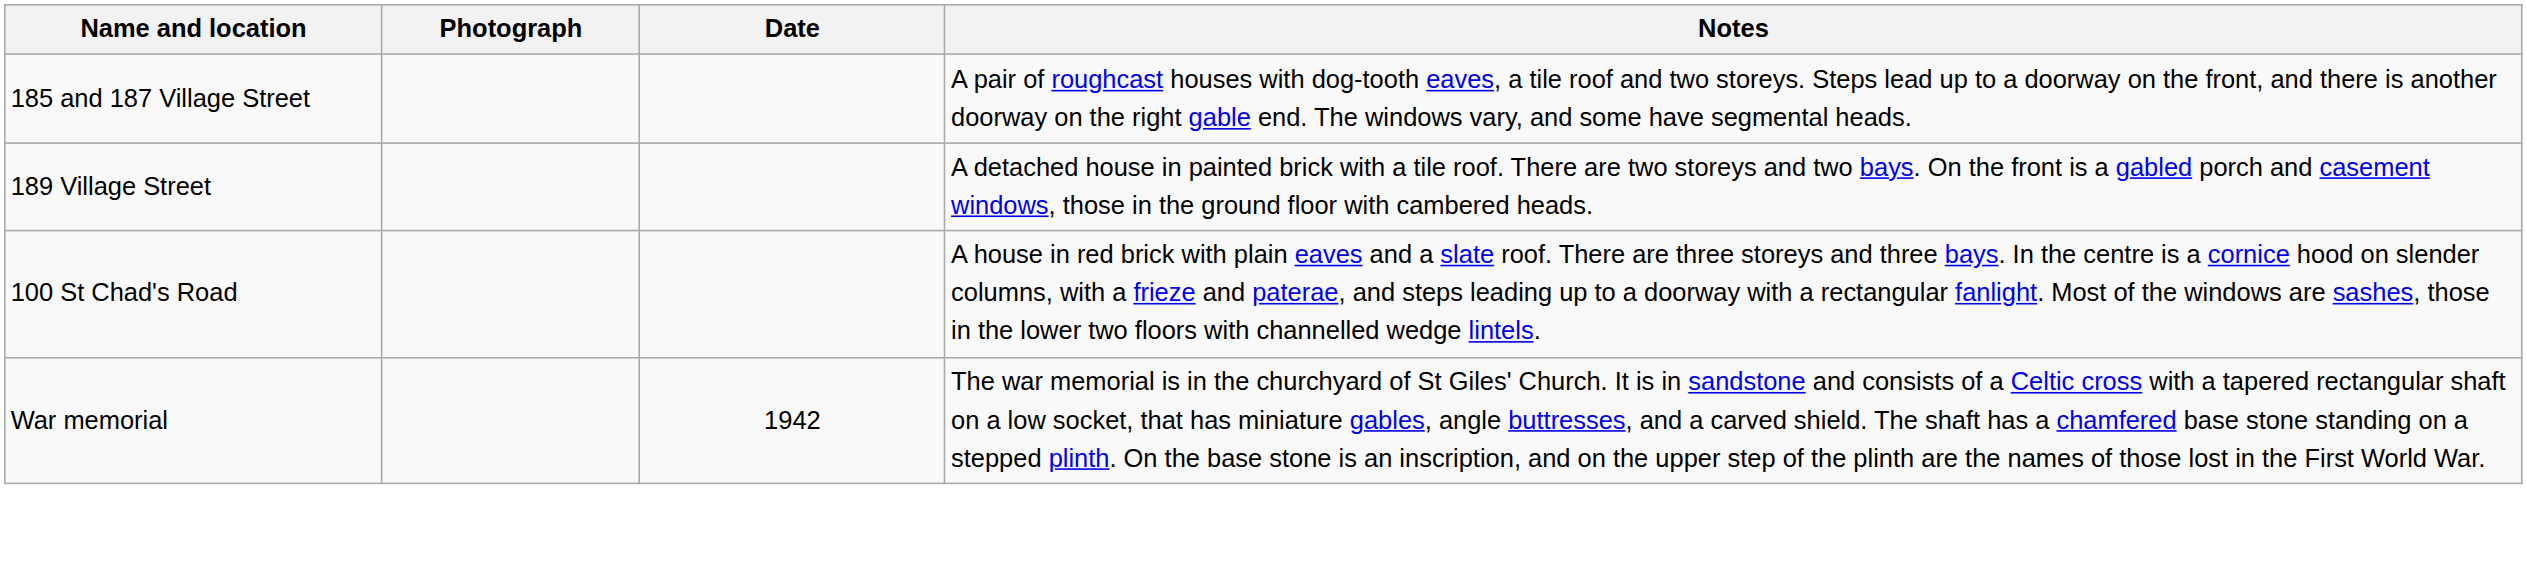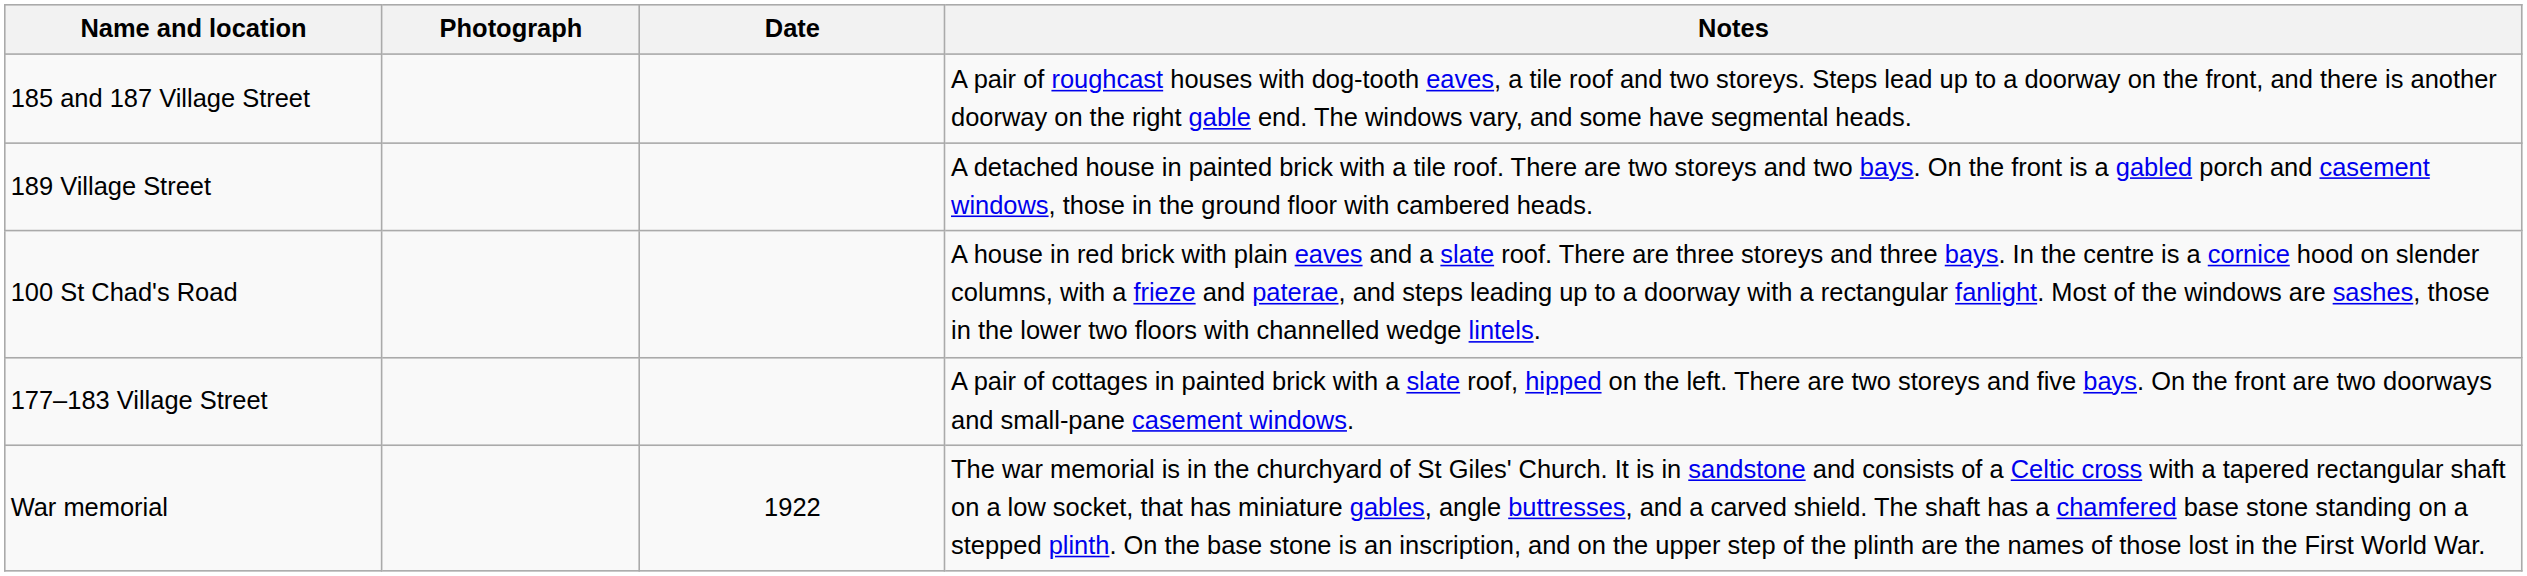+ row: 177–183 Village Street | A pair of cottages in painted brick with a slate roof, hipped on the left. There are two storeys and five bays. On the front are two doorways and small-pane casement windows.
War memorial | Date: 1942 -> 1922
